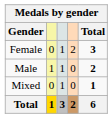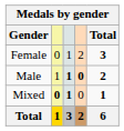Male | column 3: normal -> bold
Male | column 4: normal -> bold
Mixed | column 2: normal -> bold
Mixed | column 3: normal -> bold
